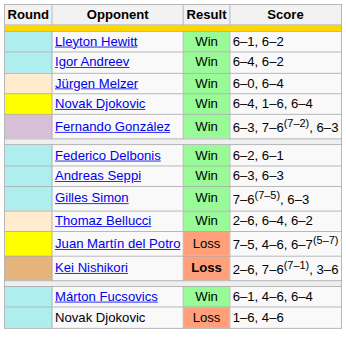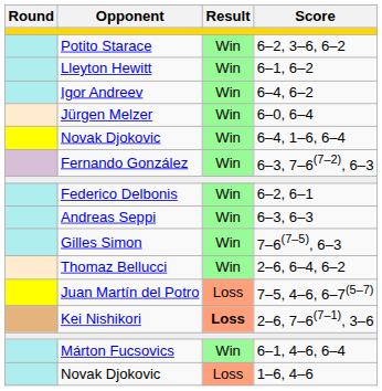+ row: Potito Starace | Win | 6–2, 3–6, 6–2
